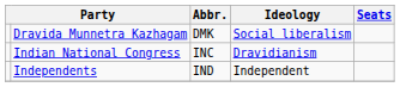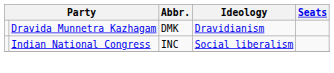Dravida Munnetra Kazhagam | Ideology: Social liberalism -> Dravidianism
Indian National Congress | Ideology: Dravidianism -> Social liberalism
- row: Independents | IND | Independent
